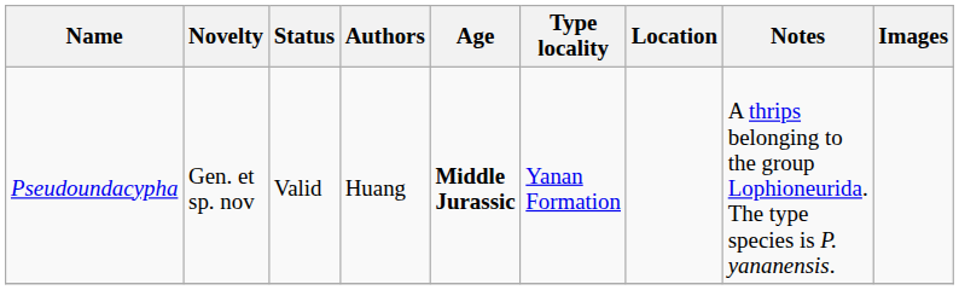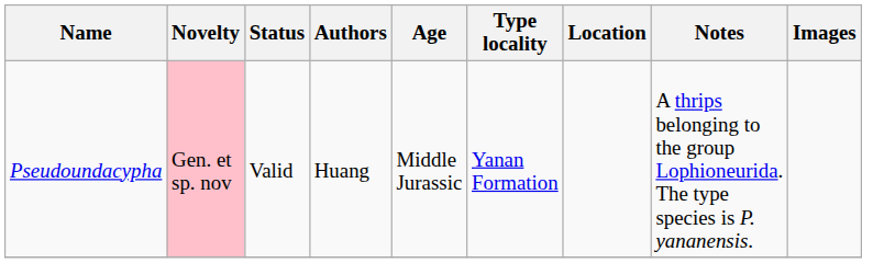Pseudoundacypha | Novelty: no background -> pink background
Pseudoundacypha | Age: bold -> normal
